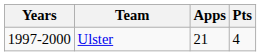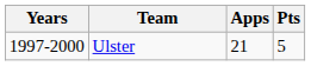Ulster | Pts: 4 -> 5
